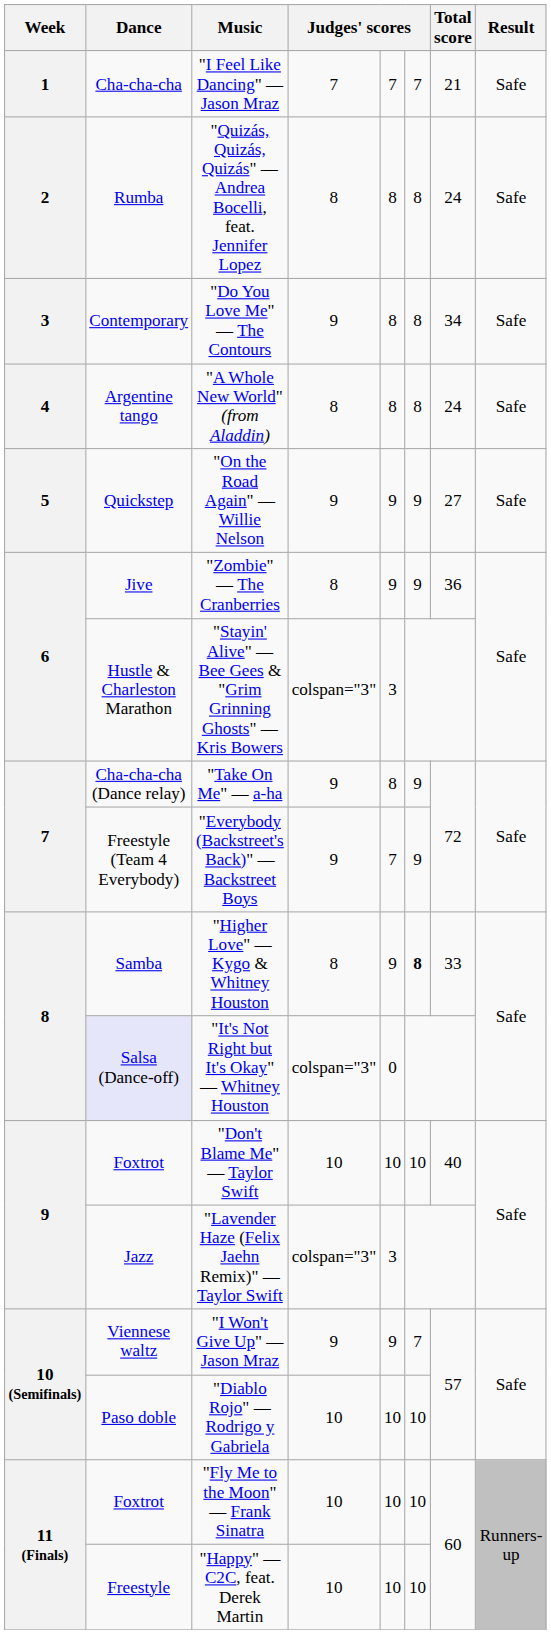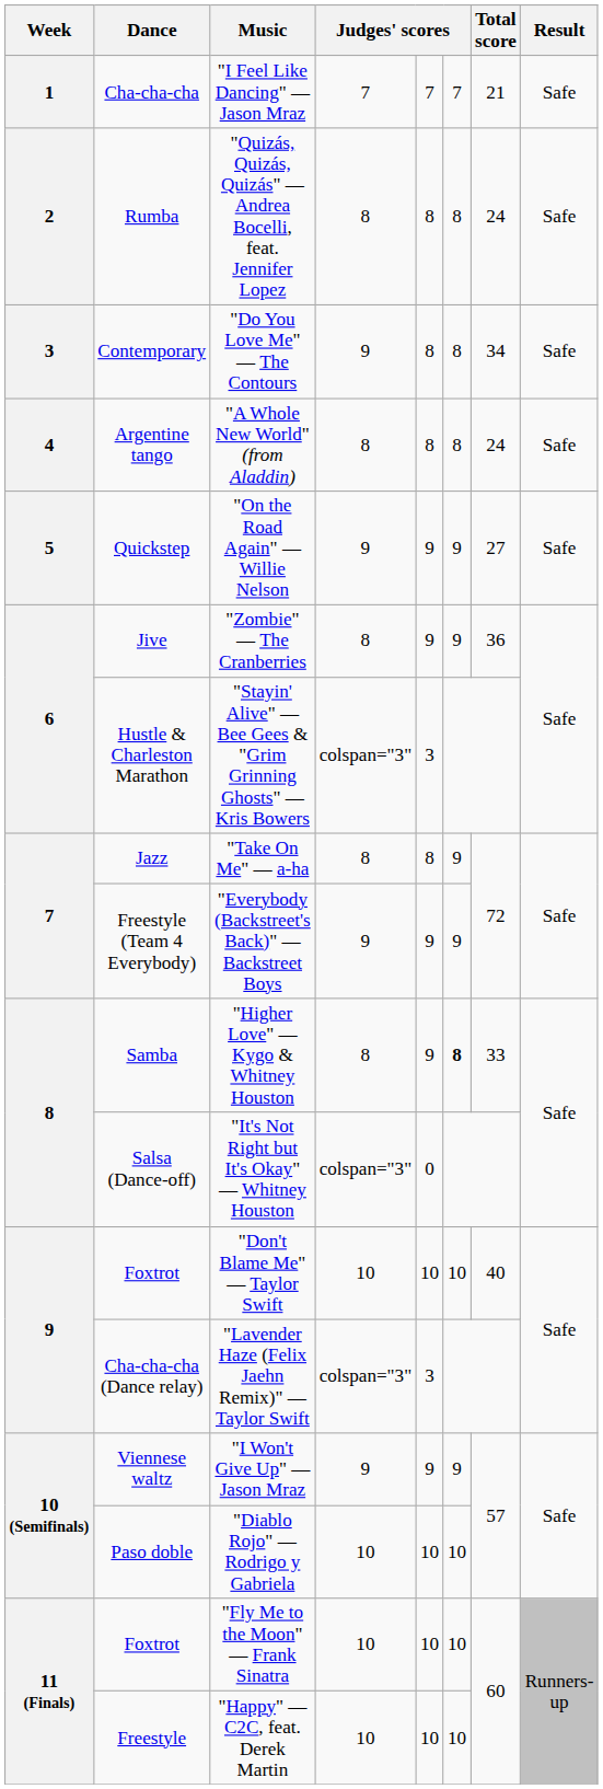"Take On Me" — a-ha | Dance: Cha-cha-cha (Dance relay) -> Jazz
"Take On Me" — a-ha | column 4: 9 -> 8
"Everybody (Backstreet's Back)" — Backstreet Boys | column 5: 7 -> 9
"It's Not Right but It's Okay" — Whitney Houston | Dance: lavender background -> no background
"Lavender Haze (Felix Jaehn Remix)" — Taylor Swift | Dance: Jazz -> Cha-cha-cha (Dance relay)
"I Won't Give Up" — Jason Mraz | column 6: 7 -> 9
